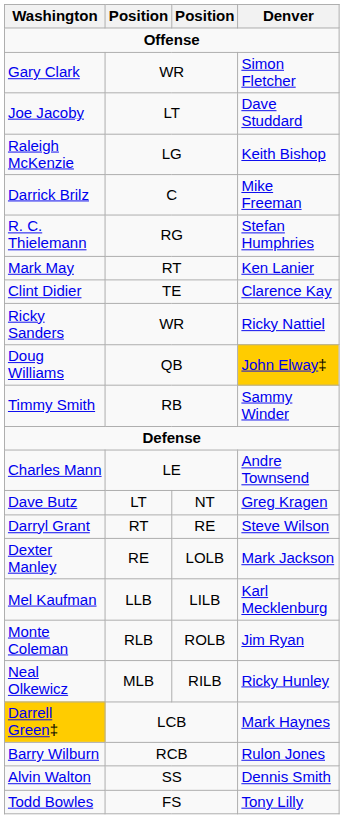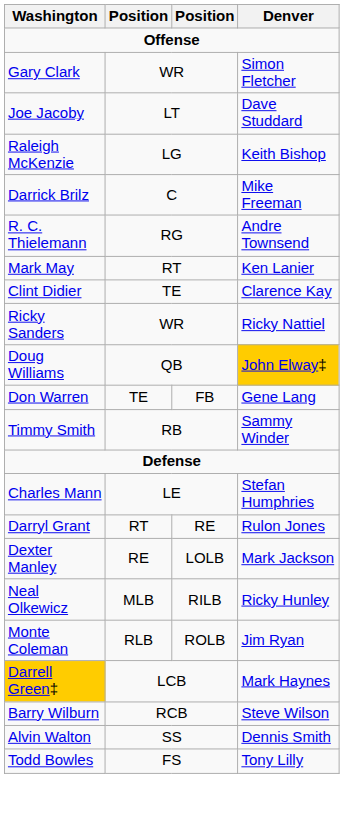R. C. Thielemann | Denver: Stefan Humphries -> Andre Townsend
+ row: Don Warren | TE | FB | Gene Lang
Charles Mann | Denver: Andre Townsend -> Stefan Humphries
- row: Dave Butz | LT | NT | Greg Kragen
Darryl Grant | Denver: Steve Wilson -> Rulon Jones
- row: Mel Kaufman | LLB | LILB | Karl Mecklenburg
rows swapped: Neal Olkewicz <-> Monte Coleman
Barry Wilburn | Denver: Rulon Jones -> Steve Wilson
